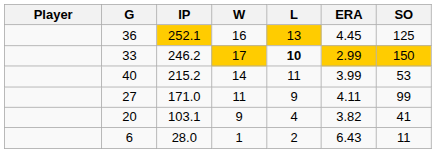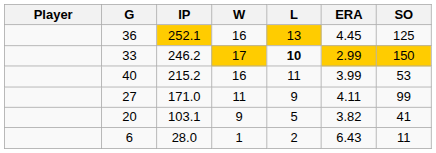40 | W: 14 -> 16
20 | L: 4 -> 5
